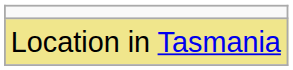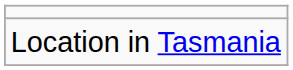row 2 | column 1: khaki background -> no background
